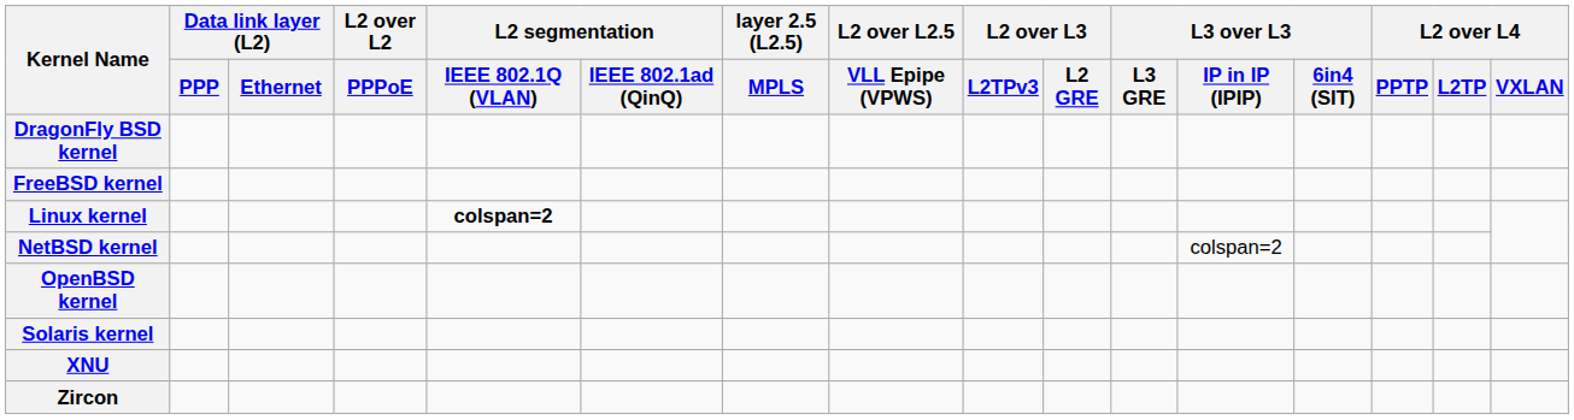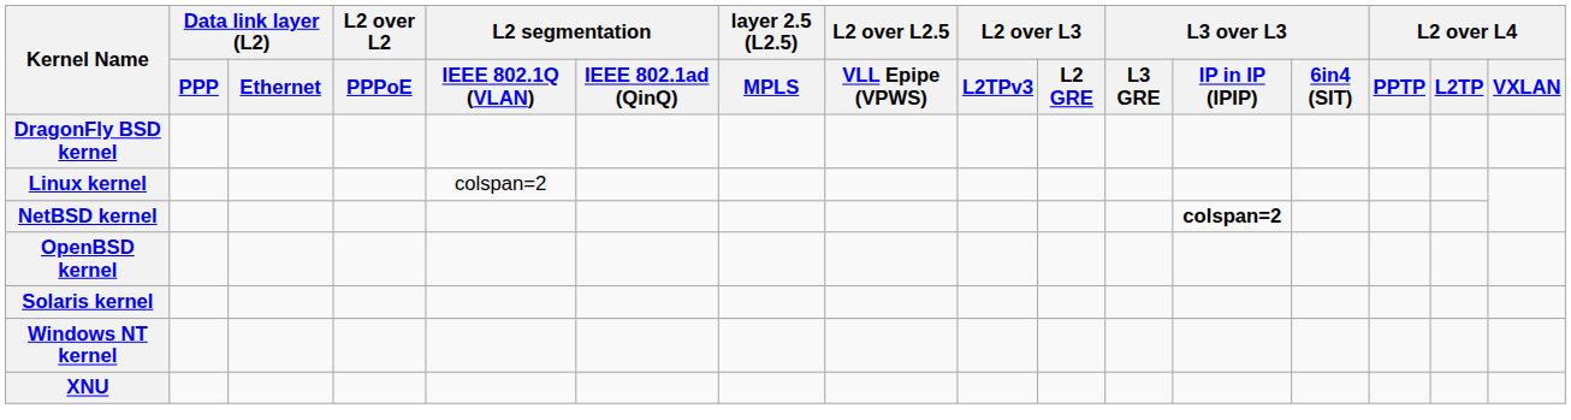- row: FreeBSD kernel
Linux kernel | L2 segmentation / IEEE 802.1Q (VLAN): bold -> normal
NetBSD kernel | L3 over L3 / IP in IP (IPIP): normal -> bold
+ row: Windows NT kernel
- row: Zircon
